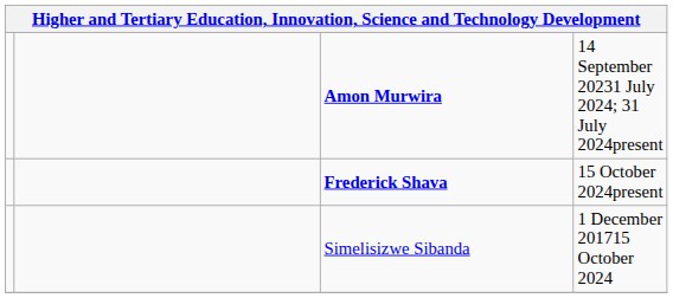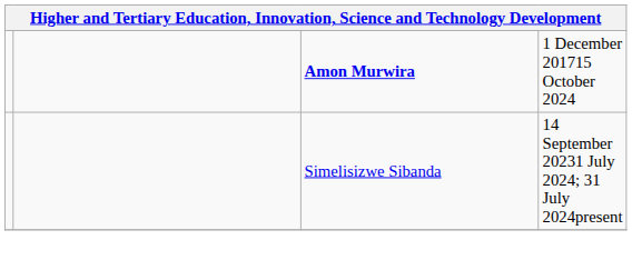Amon Murwira | column 4: 14 September 20231 July 2024; 31 July 2024present -> 1 December 201715 October 2024
- row: Frederick Shava | 15 October 2024present
Simelisizwe Sibanda | column 4: 1 December 201715 October 2024 -> 14 September 20231 July 2024; 31 July 2024present
